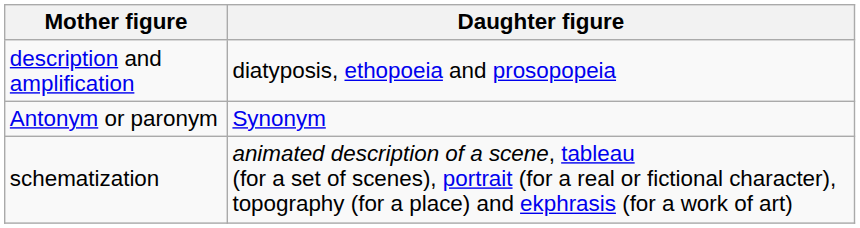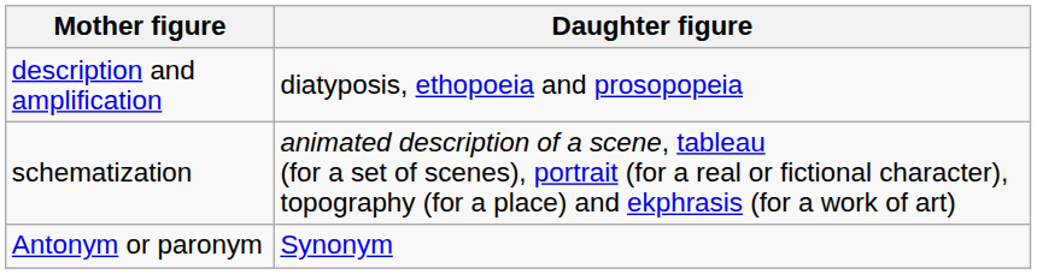rows swapped: Antonym or paronym <-> schematization
